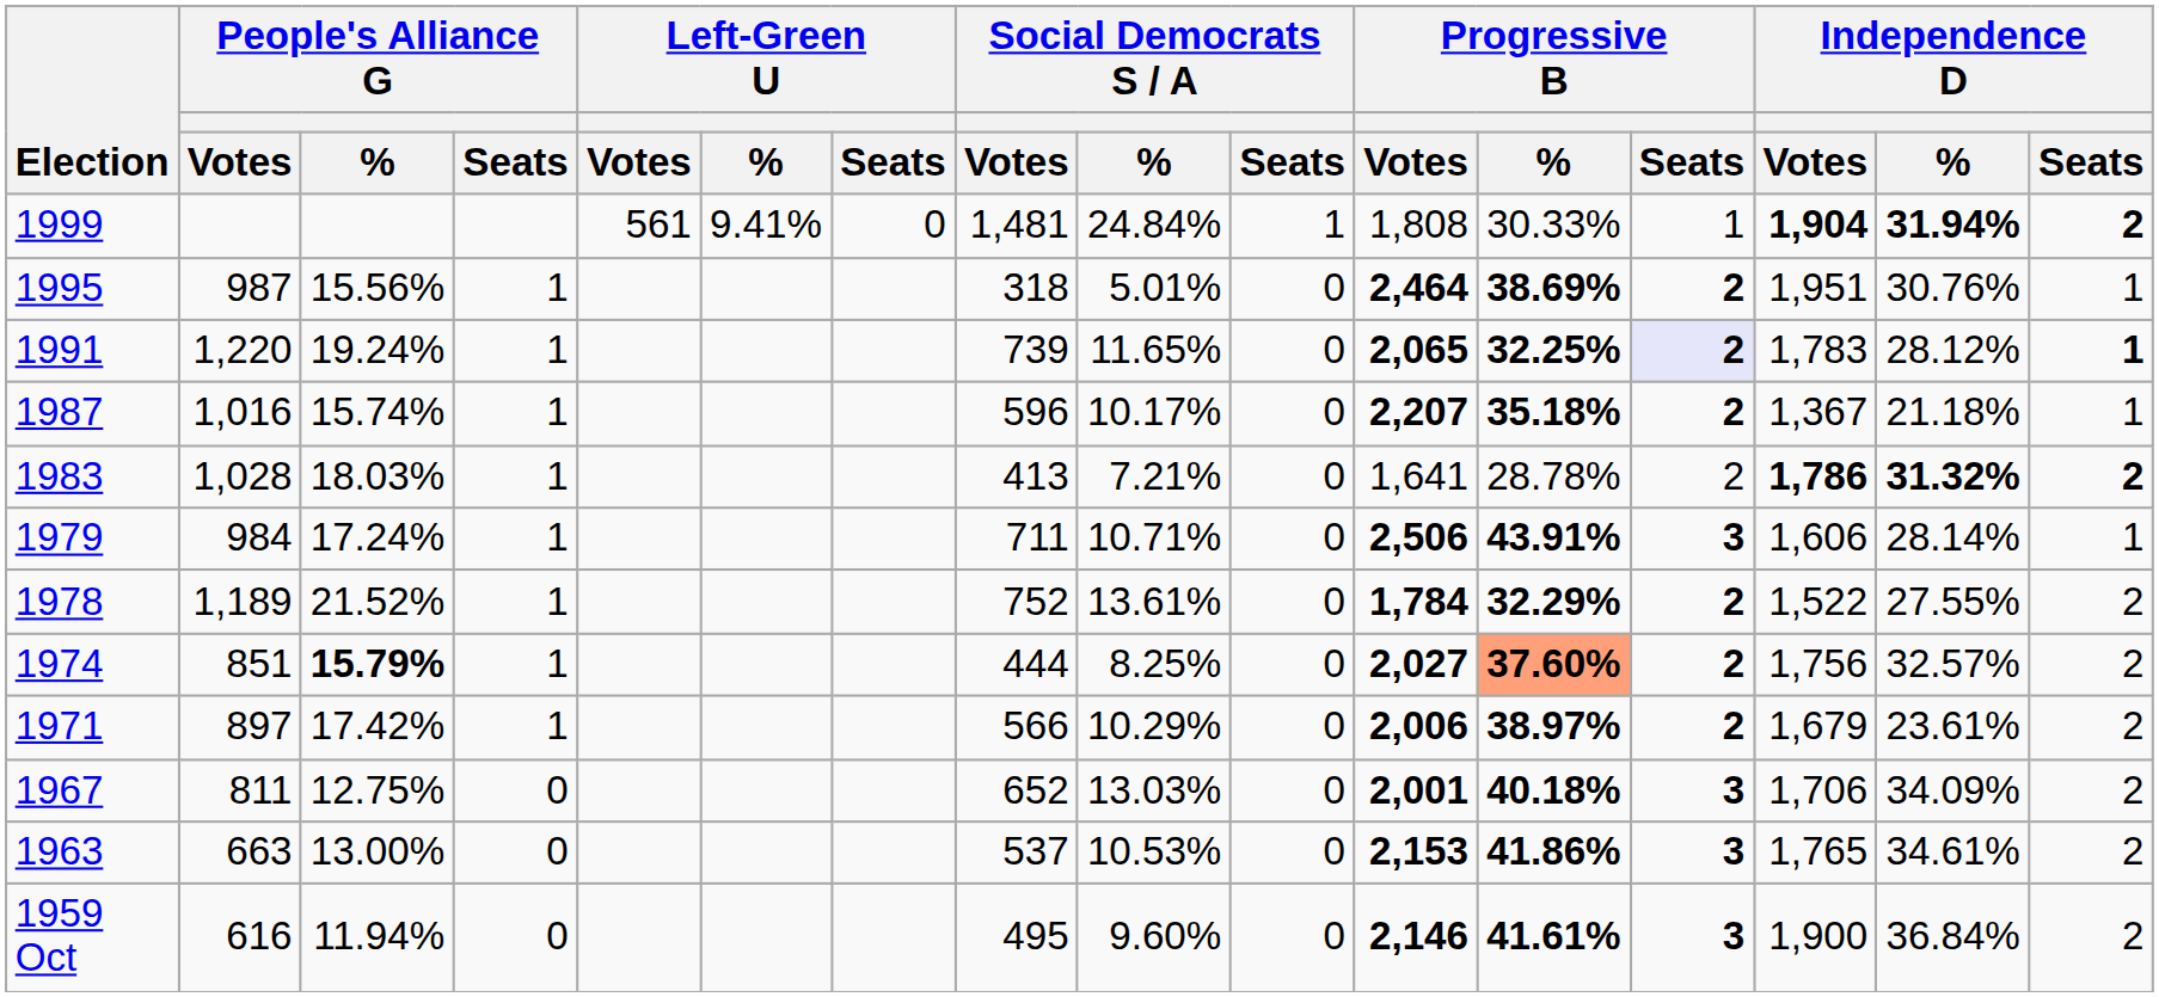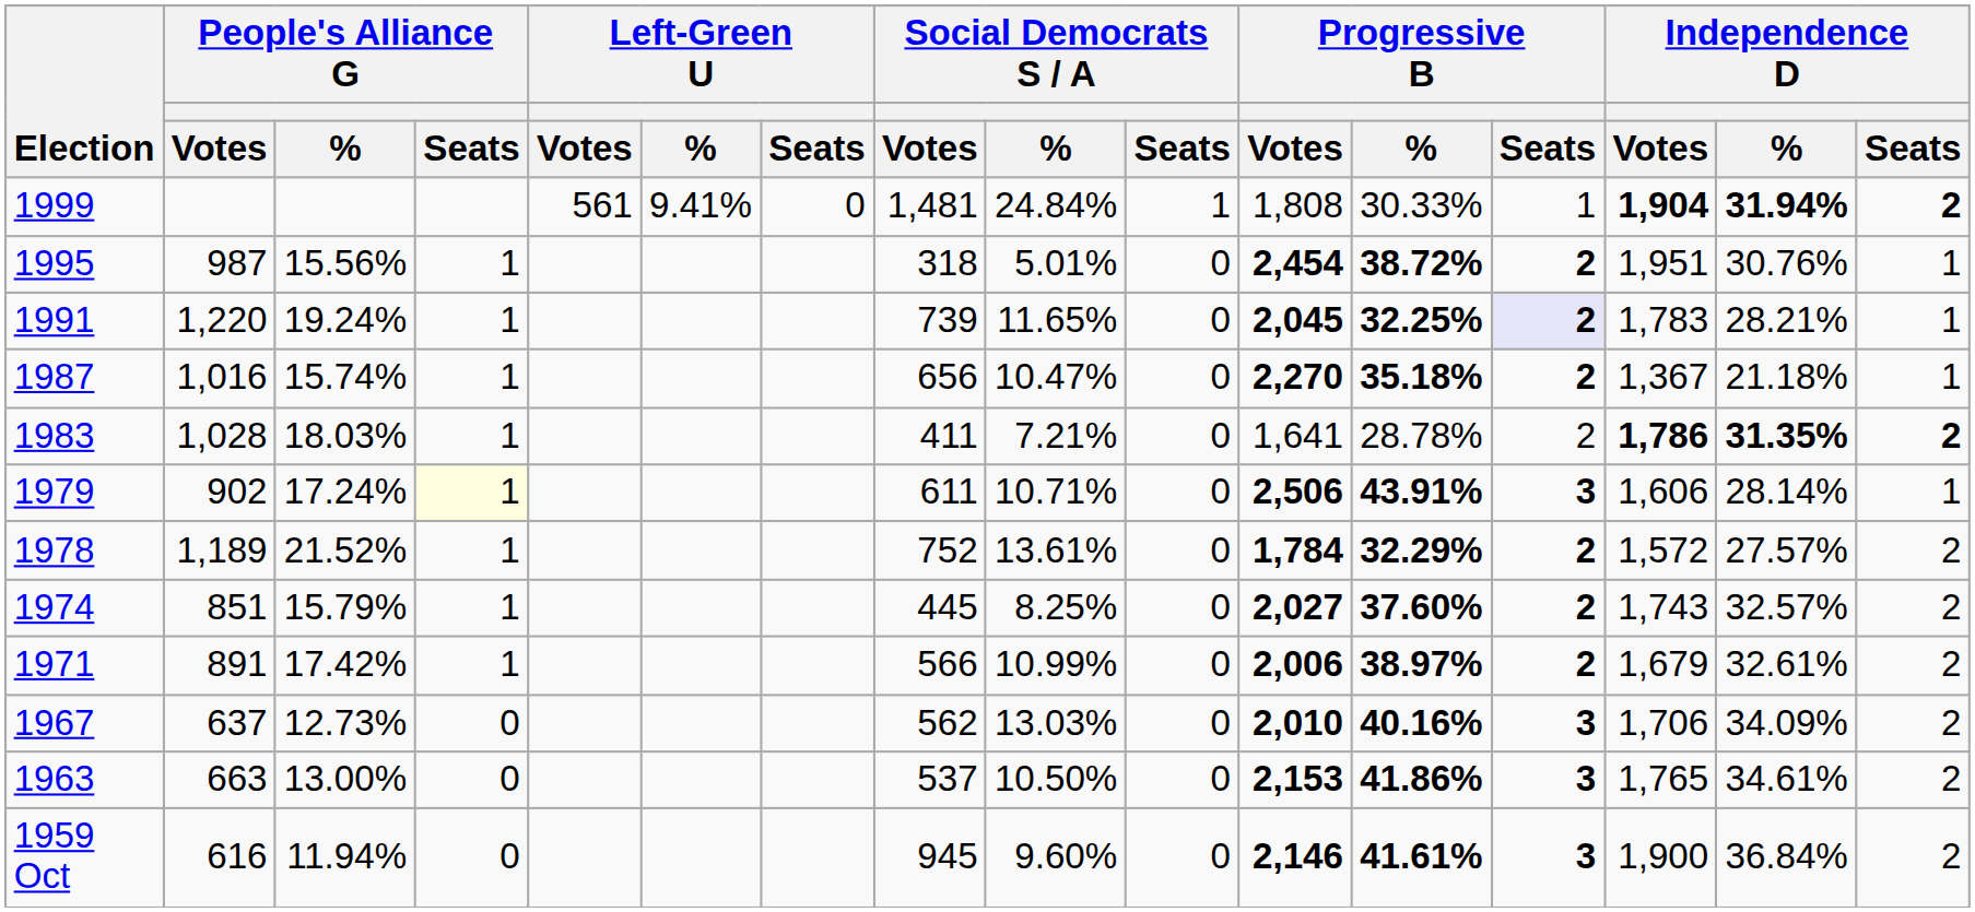1995 | Progressive B / Votes: 2,464 -> 2,454
1995 | Progressive B / %: 38.69% -> 38.72%
1991 | Progressive B / Votes: 2,065 -> 2,045
1991 | Independence D / %: 28.12% -> 28.21%
1991 | Independence D / Seats: bold -> normal
1987 | Social Democrats S / A / Votes: 596 -> 656
1987 | Social Democrats S / A / %: 10.17% -> 10.47%
1987 | Progressive B / Votes: 2,207 -> 2,270
1983 | Social Democrats S / A / Votes: 413 -> 411
1983 | Independence D / %: 31.32% -> 31.35%
1979 | People's Alliance G / Votes: 984 -> 902
1979 | People's Alliance G / Seats: no background -> lightyellow background
1979 | Social Democrats S / A / Votes: 711 -> 611
1978 | Independence D / Votes: 1,522 -> 1,572
1978 | Independence D / %: 27.55% -> 27.57%
1974 | People's Alliance G / %: bold -> normal
1974 | Social Democrats S / A / Votes: 444 -> 445
1974 | Progressive B / %: lightsalmon background -> no background
1974 | Independence D / Votes: 1,756 -> 1,743
1971 | People's Alliance G / Votes: 897 -> 891
1971 | Social Democrats S / A / %: 10.29% -> 10.99%
1971 | Independence D / %: 23.61% -> 32.61%
1967 | People's Alliance G / Votes: 811 -> 637
1967 | People's Alliance G / %: 12.75% -> 12.73%
1967 | Social Democrats S / A / Votes: 652 -> 562
1967 | Progressive B / Votes: 2,001 -> 2,010
1967 | Progressive B / %: 40.18% -> 40.16%
1963 | Social Democrats S / A / %: 10.53% -> 10.50%
1959 Oct | Social Democrats S / A / Votes: 495 -> 945
